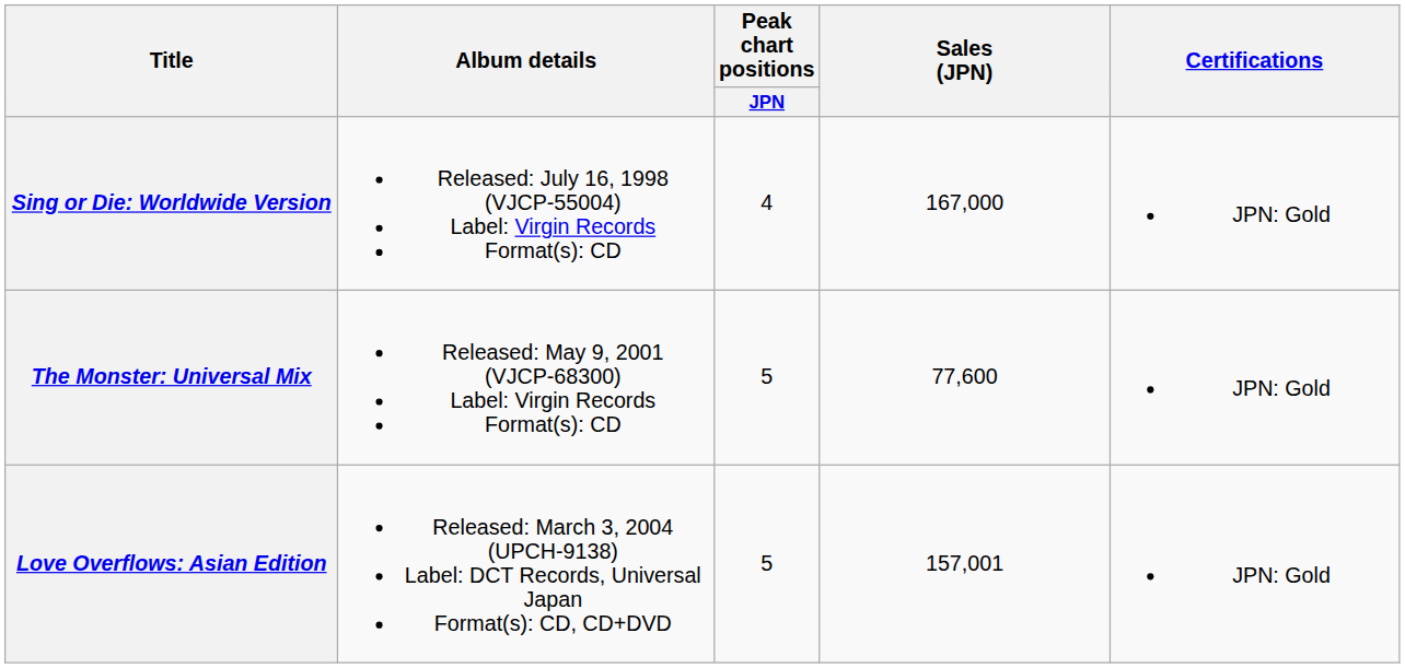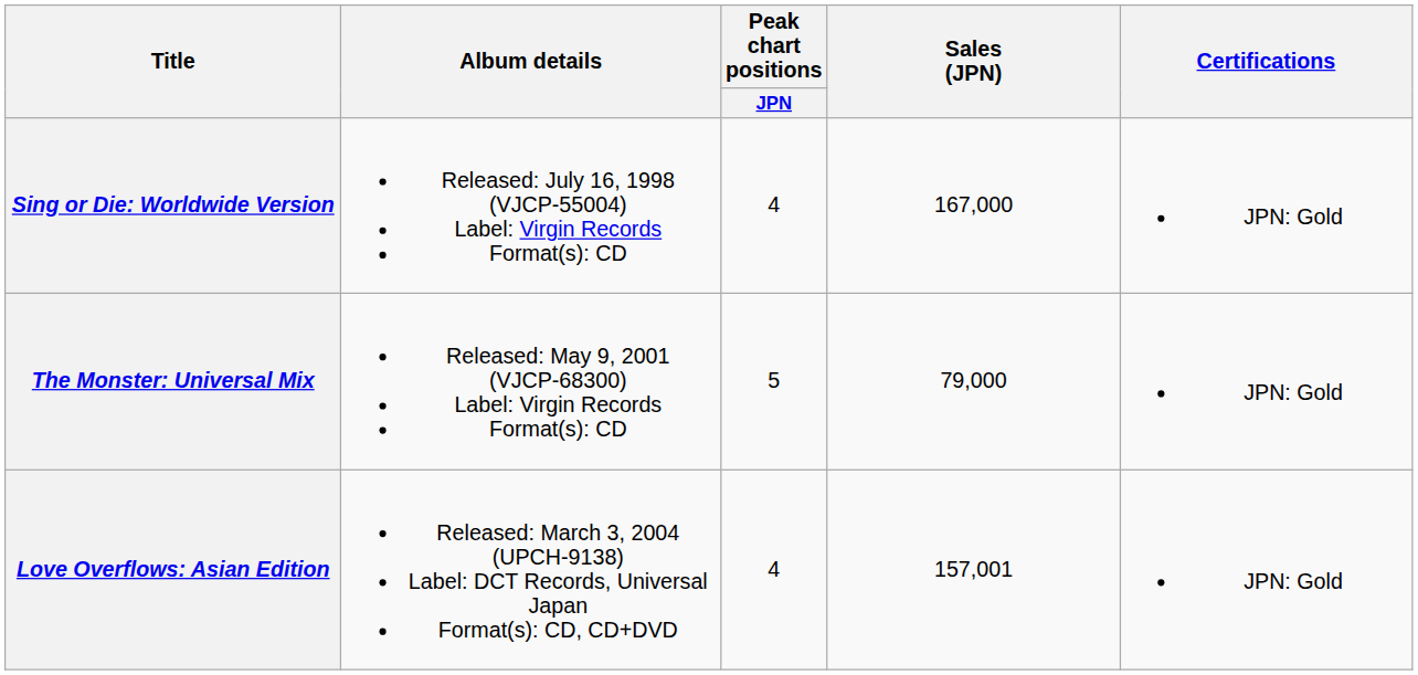The Monster: Universal Mix | Sales (JPN): 77,600 -> 79,000
Love Overflows: Asian Edition | Peak chart positions / JPN: 5 -> 4
